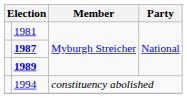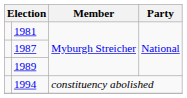1987 | column 2: bold -> normal
1989 | column 2: bold -> normal
